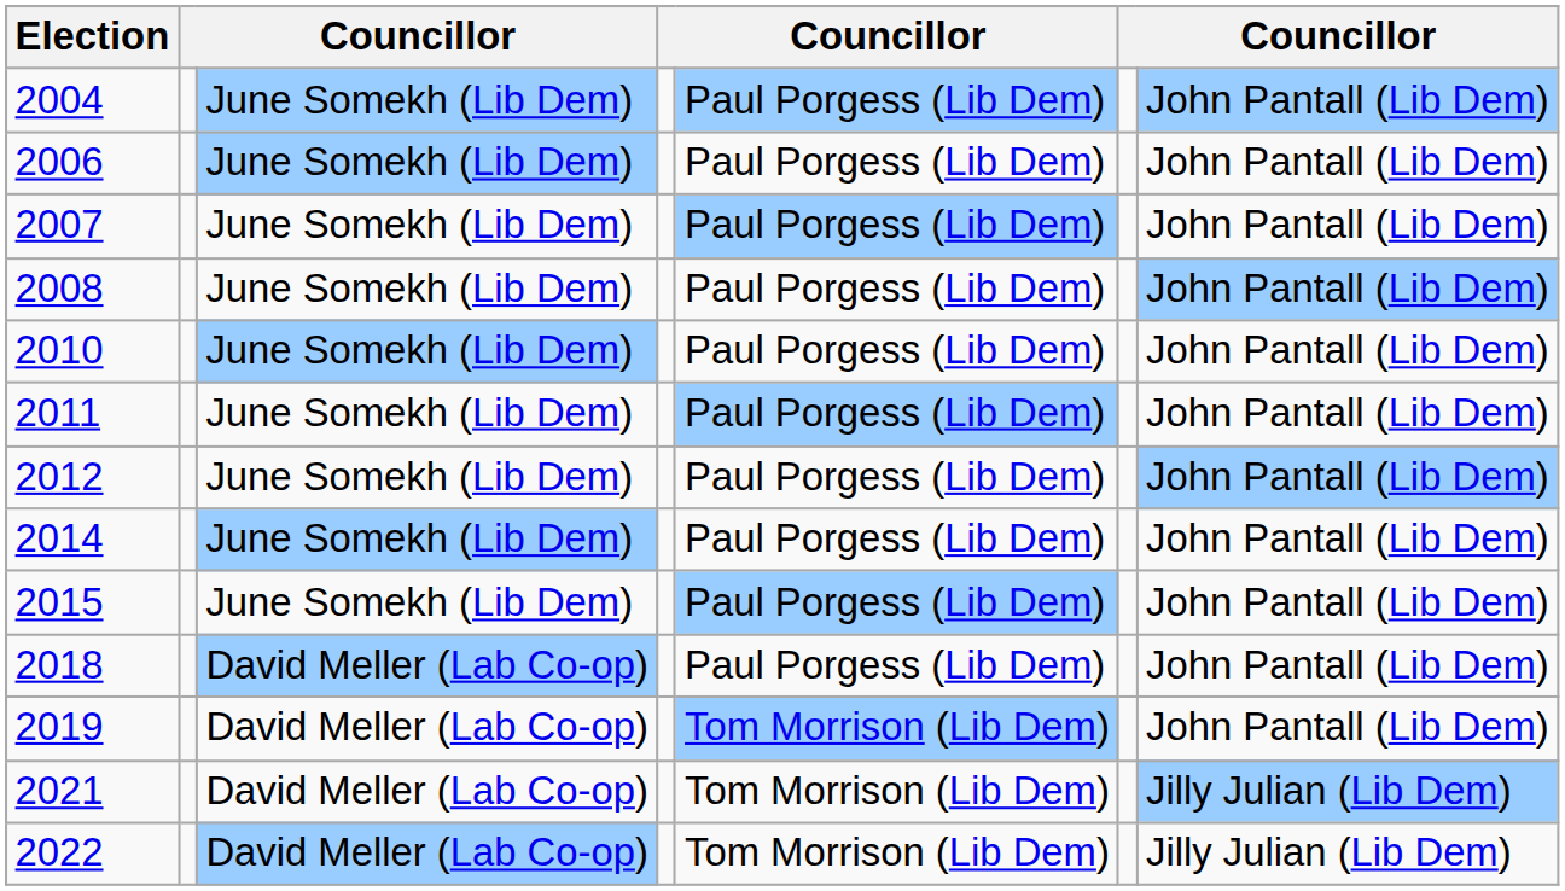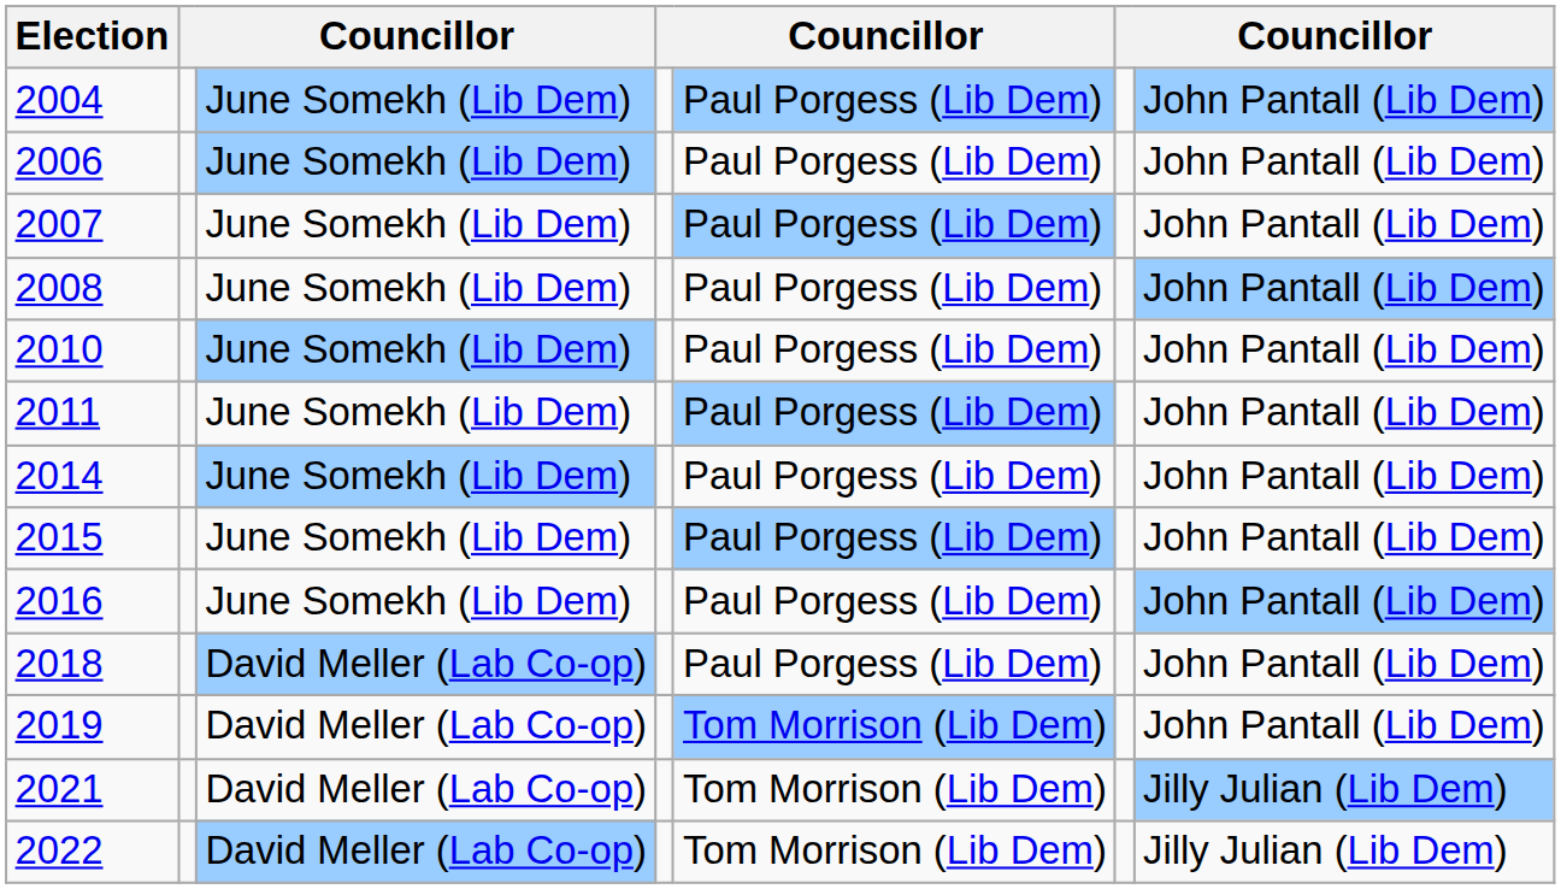- row: 2012 | June Somekh (Lib Dem) | Paul Porgess (Lib Dem) | John Pantall (Lib Dem)
+ row: 2016 | June Somekh (Lib Dem) | Paul Porgess (Lib Dem) | John Pantall (Lib Dem)
